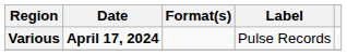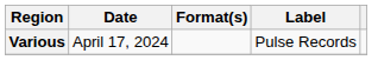Various | Date: bold -> normal
